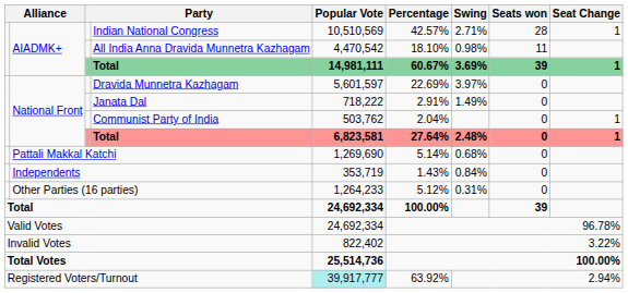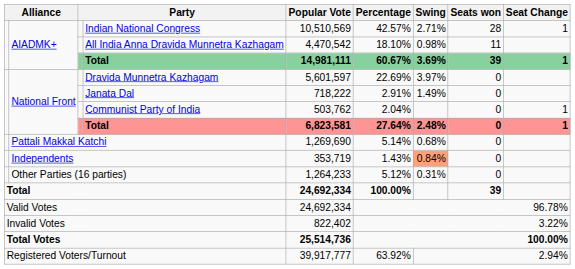Independents | Swing: no background -> lightsalmon background
Registered Voters/Turnout | Popular Vote: paleturquoise background -> no background
